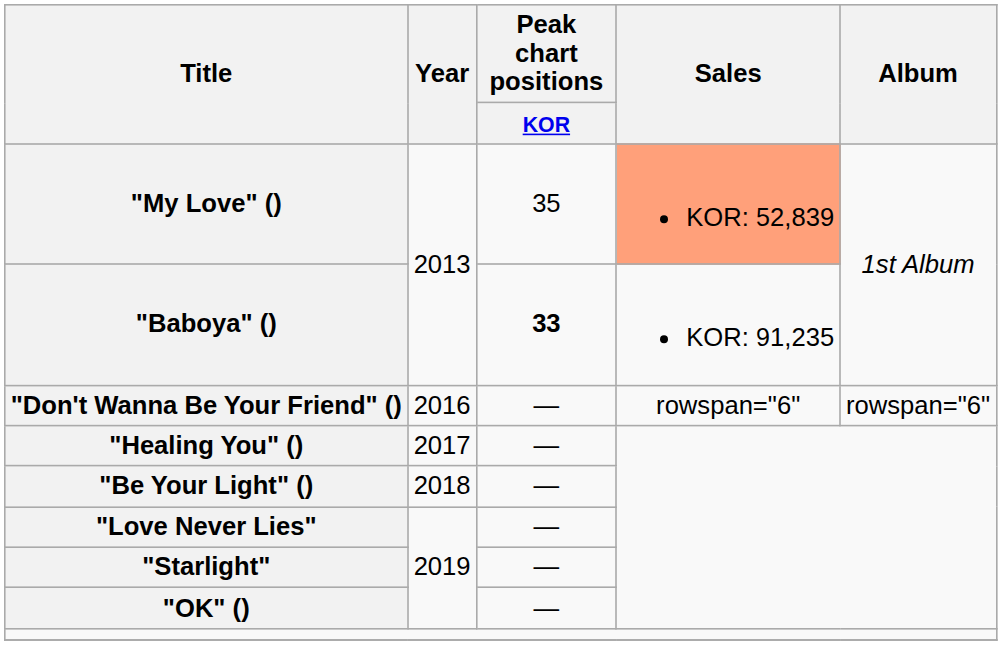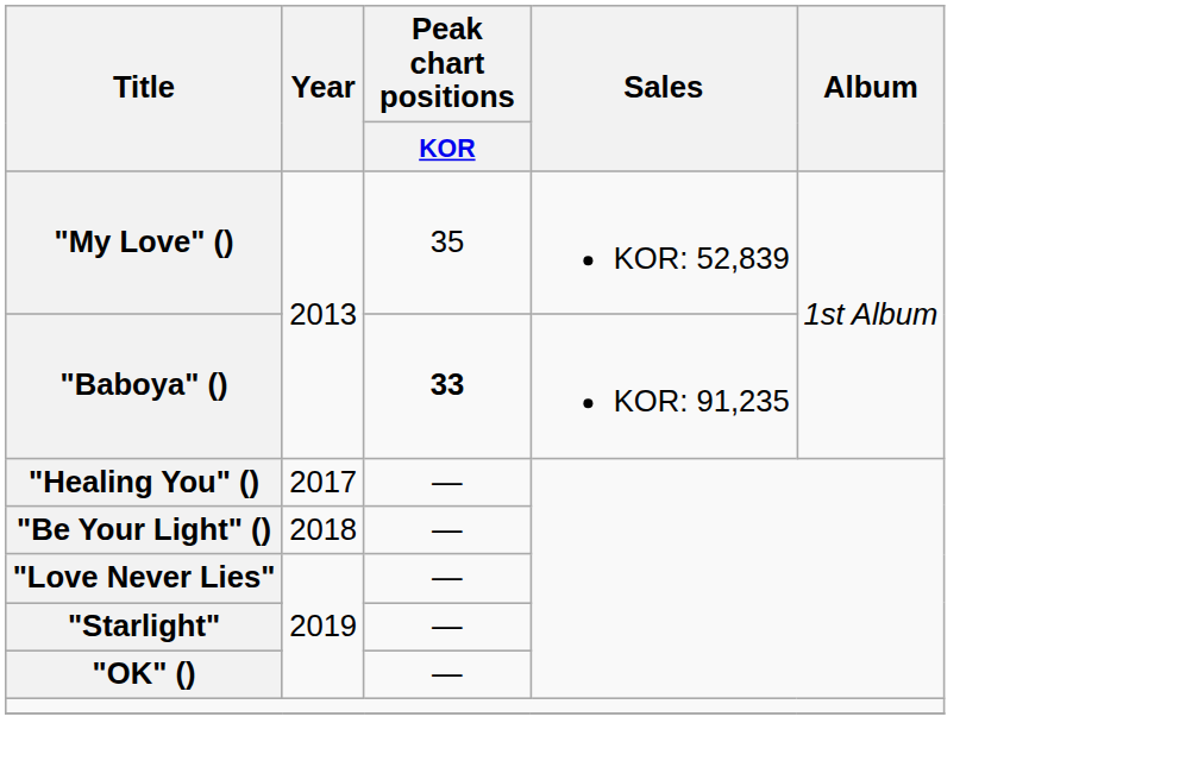"My Love" () | Sales: lightsalmon background -> no background
- row: "Don't Wanna Be Your Friend" () | 2016 | — | rowspan="6" | rowspan="6"
